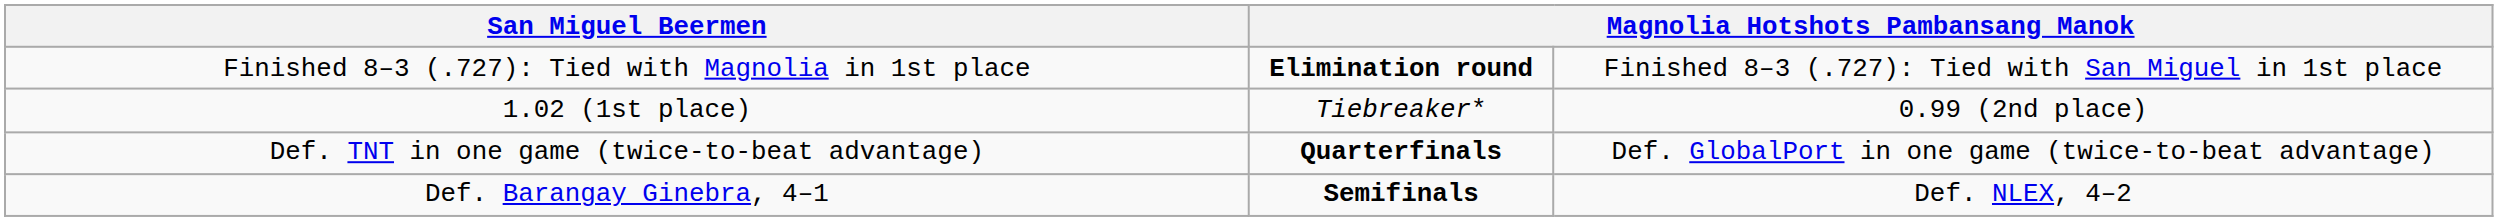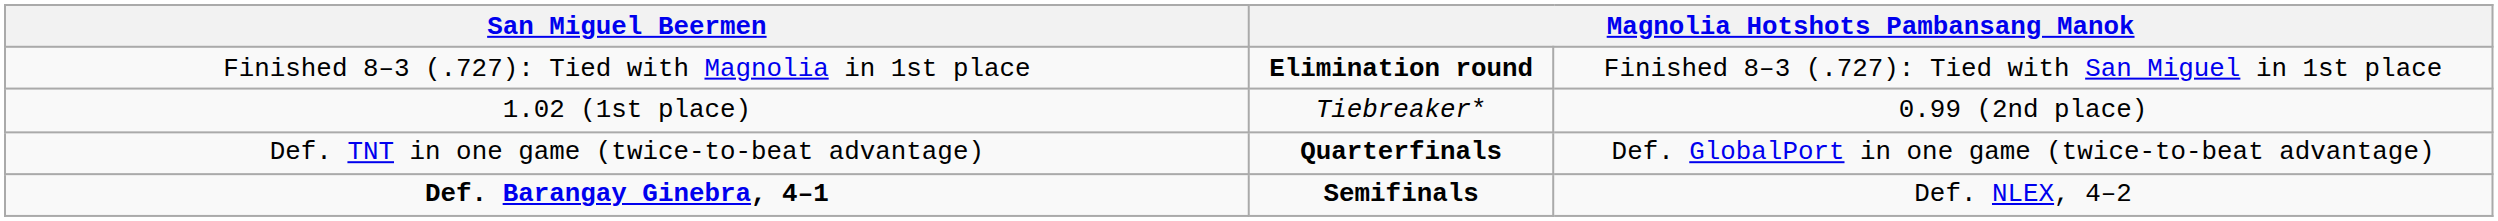Def. Barangay Ginebra, 4–1 | column 1: normal -> bold
